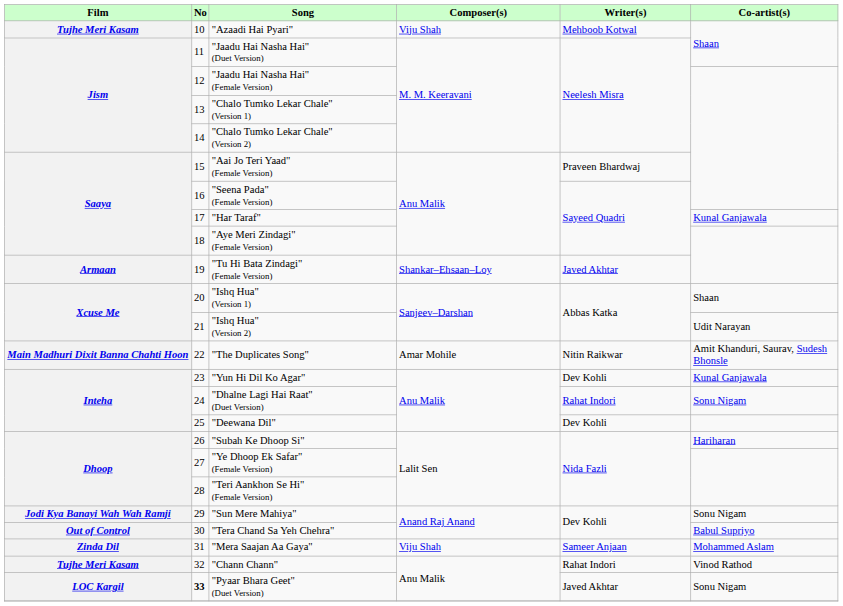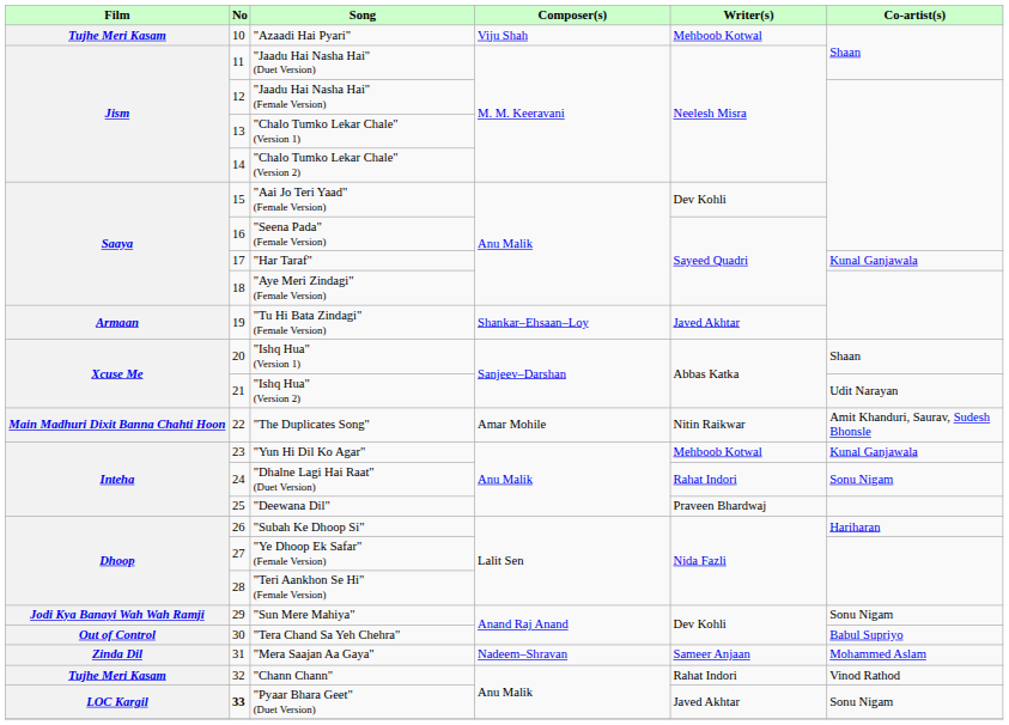"Aai Jo Teri Yaad" (Female Version) | Writer(s): Praveen Bhardwaj -> Dev Kohli
"Yun Hi Dil Ko Agar" | Writer(s): Dev Kohli -> Mehboob Kotwal
"Deewana Dil" | Writer(s): Dev Kohli -> Praveen Bhardwaj
"Mera Saajan Aa Gaya" | Composer(s): Viju Shah -> Nadeem–Shravan
